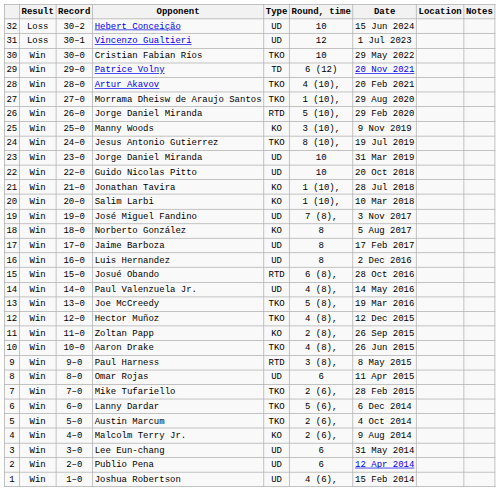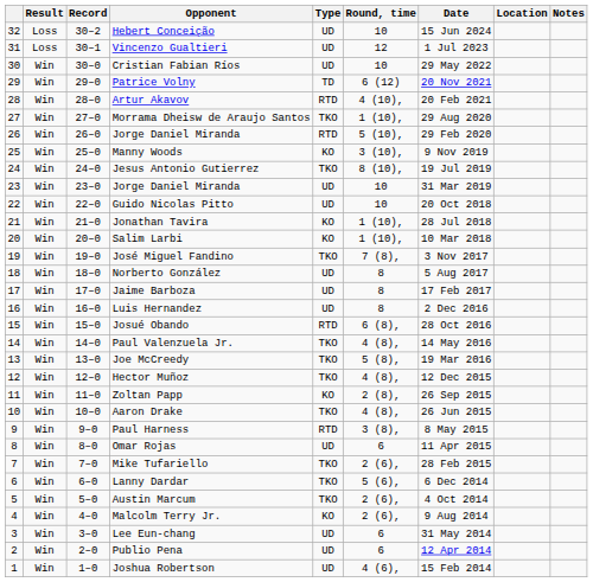Cristian Fabian Ríos | Type: TKO -> UD
Artur Akavov | Type: TKO -> RTD
José Miguel Fandino | Type: UD -> TKO
Norberto González | Type: KO -> UD
Paul Valenzuela Jr. | Type: UD -> TKO
